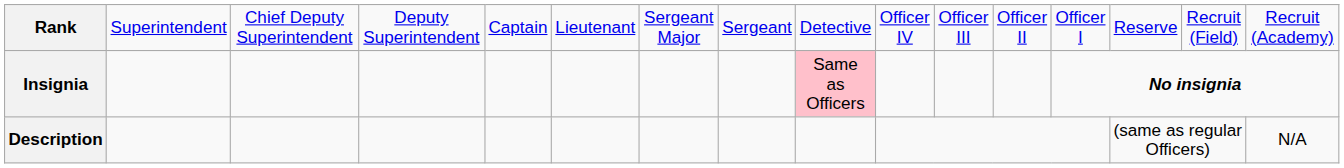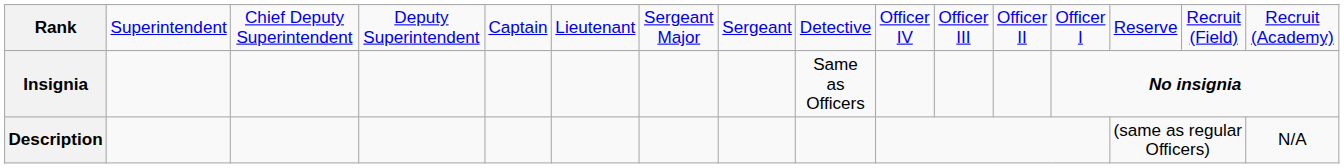Insignia | column 9: pink background -> no background
